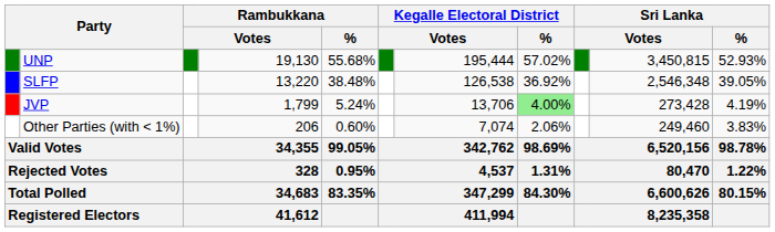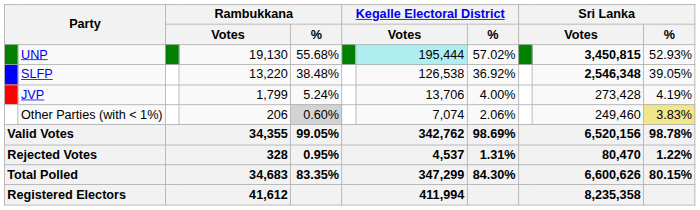UNP | column 7: no background -> paleturquoise background
UNP | column 10: normal -> bold
SLFP | column 10: normal -> bold
JVP | Kegalle Electoral District / %: lightgreen background -> no background
Other Parties (with < 1%) | Rambukkana / %: no background -> lightgrey background
Other Parties (with < 1%) | Sri Lanka / %: no background -> khaki background
